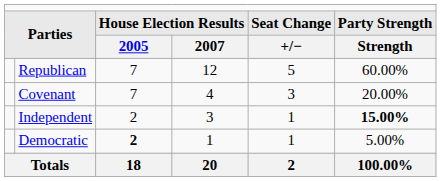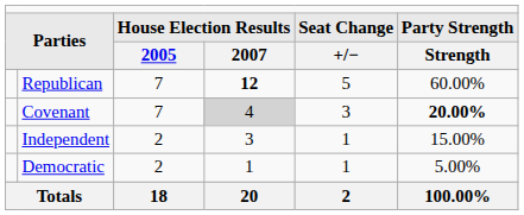Republican | column 4: normal -> bold
Covenant | column 4: no background -> lightgrey background
Covenant | column 6: normal -> bold
Independent | column 6: bold -> normal
Democratic | column 3: bold -> normal
